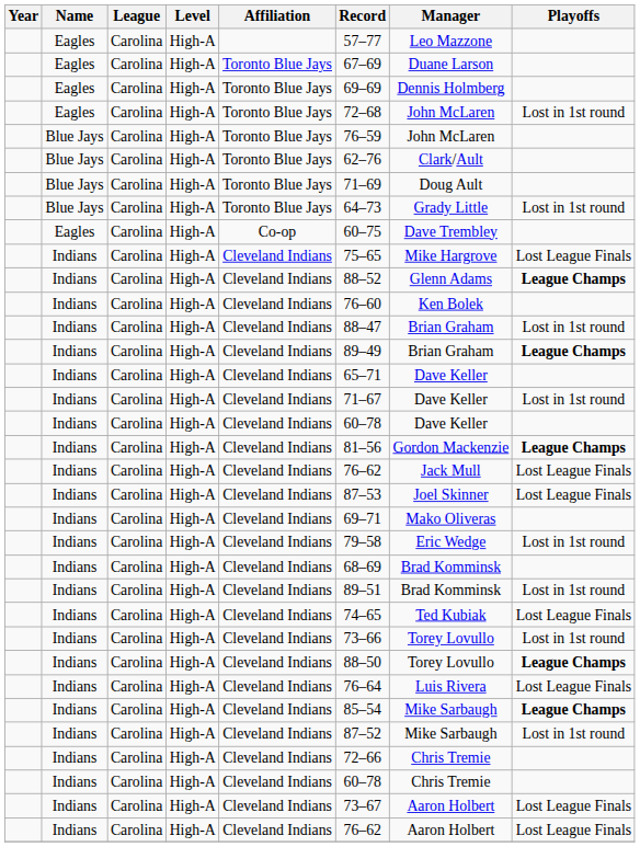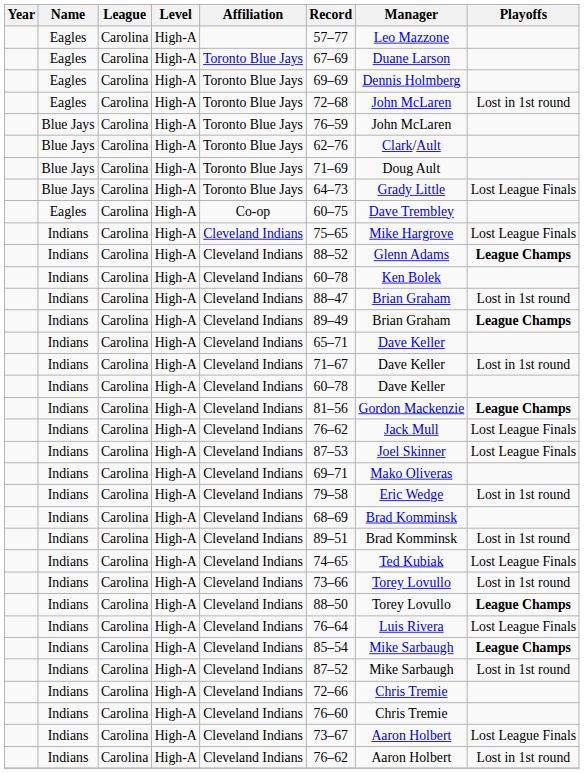row 9 | Playoffs: Lost in 1st round -> Lost League Finals
row 13 | Record: 76–60 -> 60–78
row 33 | Record: 60–78 -> 76–60
row 35 | Playoffs: Lost League Finals -> Lost in 1st round
